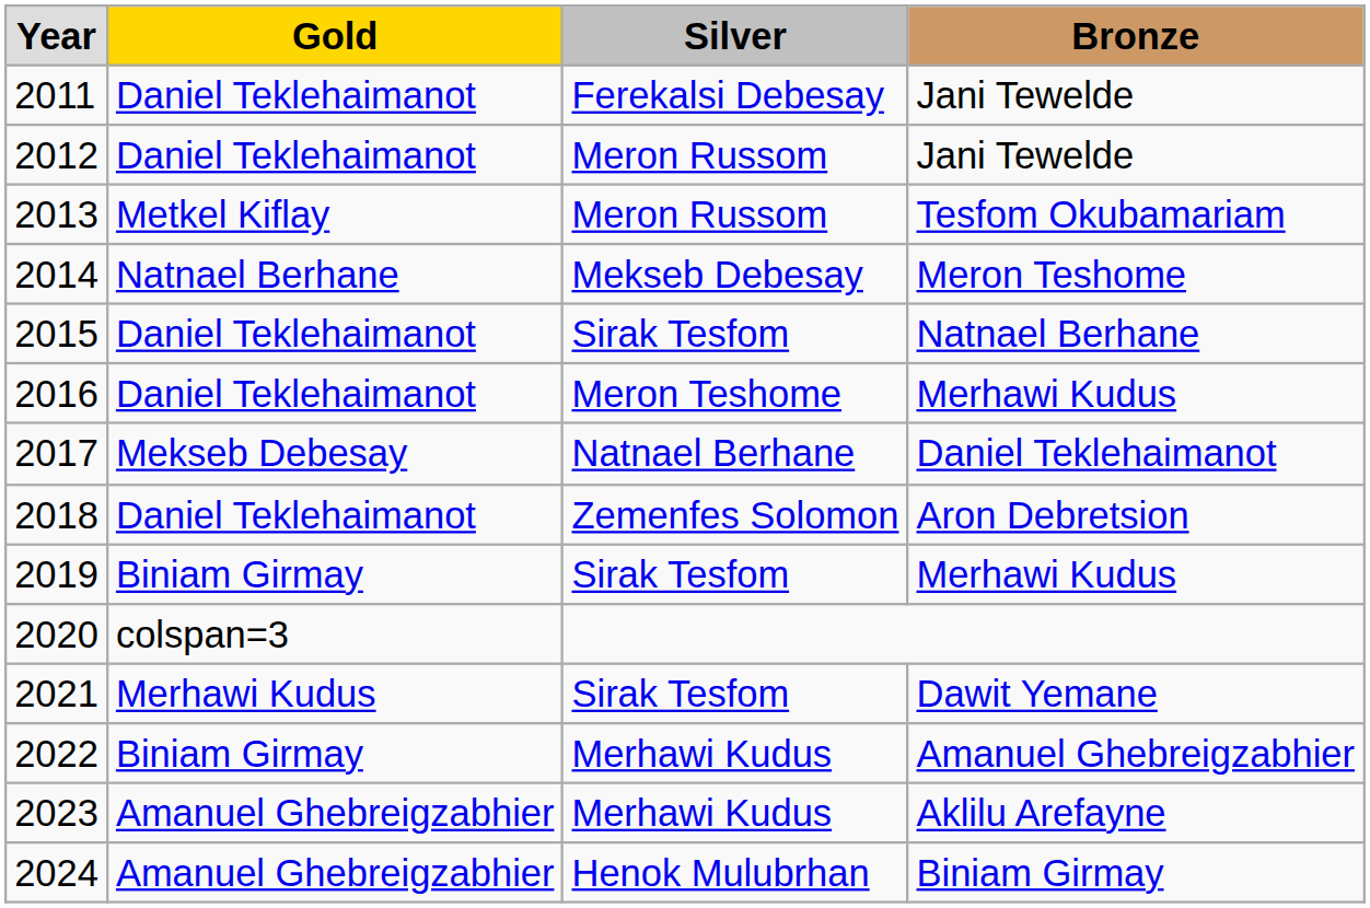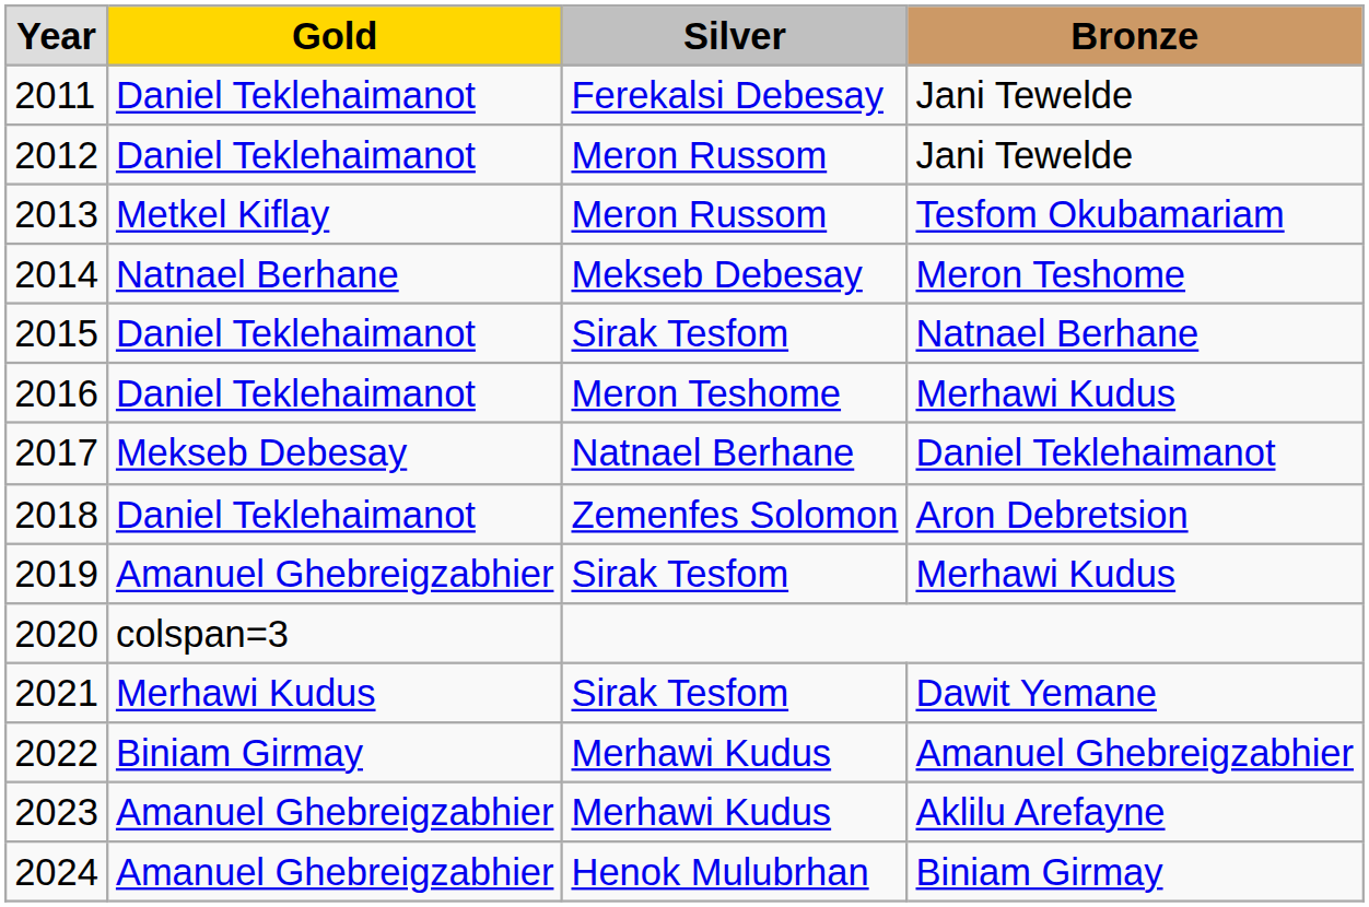2019 | Gold: Biniam Girmay -> Amanuel Ghebreigzabhier
